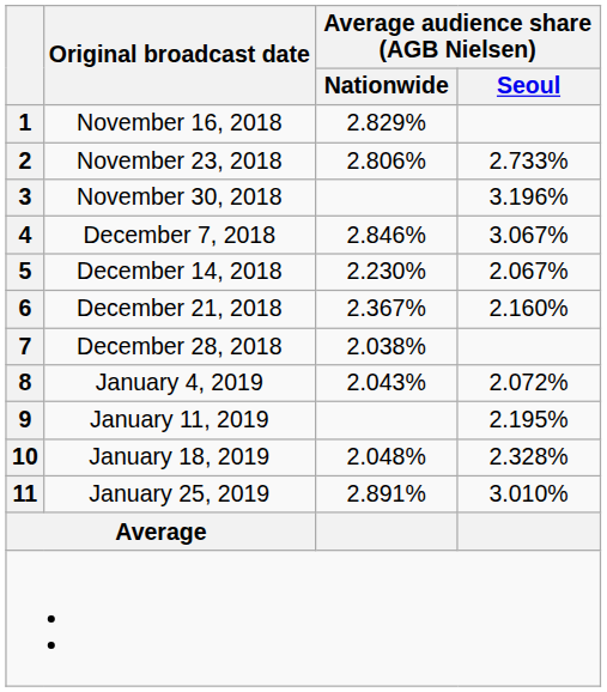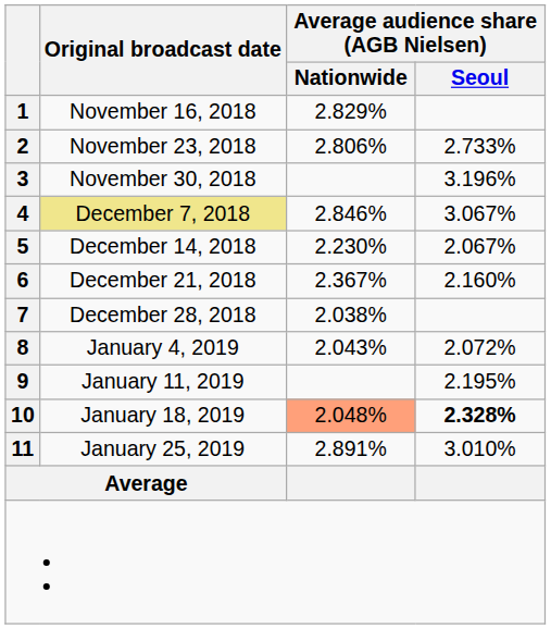4 | Original broadcast date: no background -> khaki background
10 | Average audience share (AGB Nielsen) / Nationwide: no background -> lightsalmon background
10 | Average audience share (AGB Nielsen) / Seoul: normal -> bold
